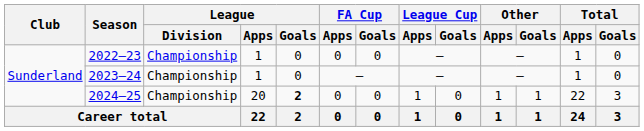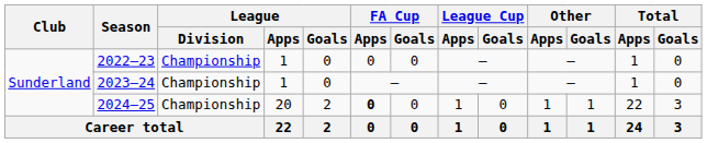2024–25 | League / Goals: bold -> normal
2024–25 | FA Cup / Apps: normal -> bold
